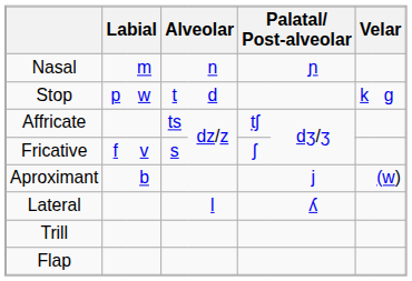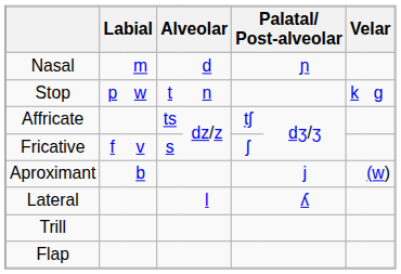Nasal | column 5: n -> d
Stop | column 5: d -> n
